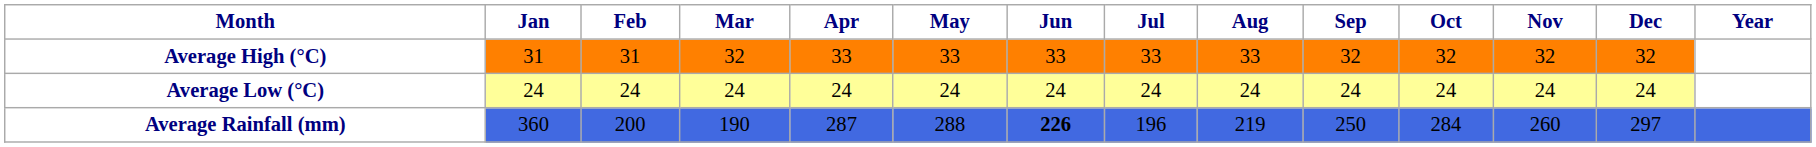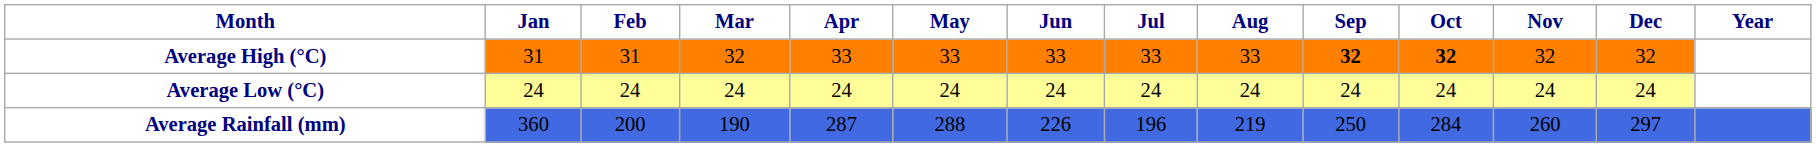row 2 | Sep: normal -> bold
row 2 | Oct: normal -> bold
row 4 | Jun: bold -> normal
